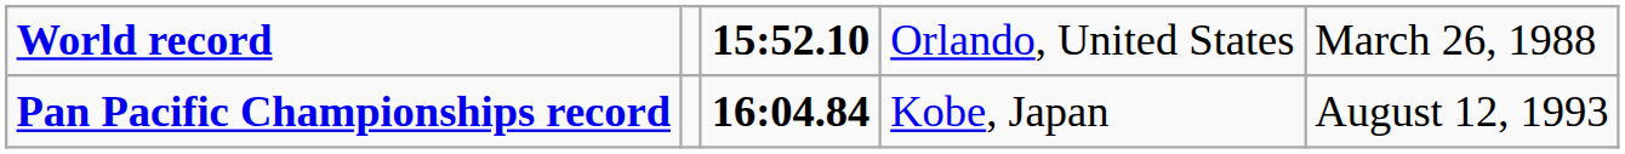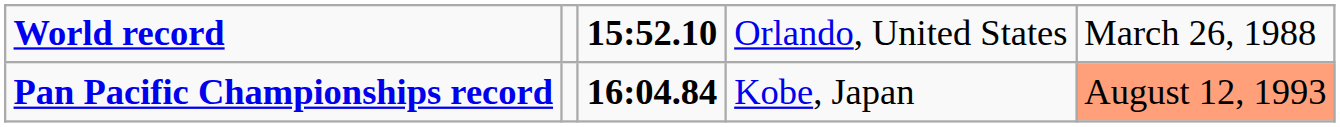Pan Pacific Championships record | column 5: no background -> lightsalmon background
